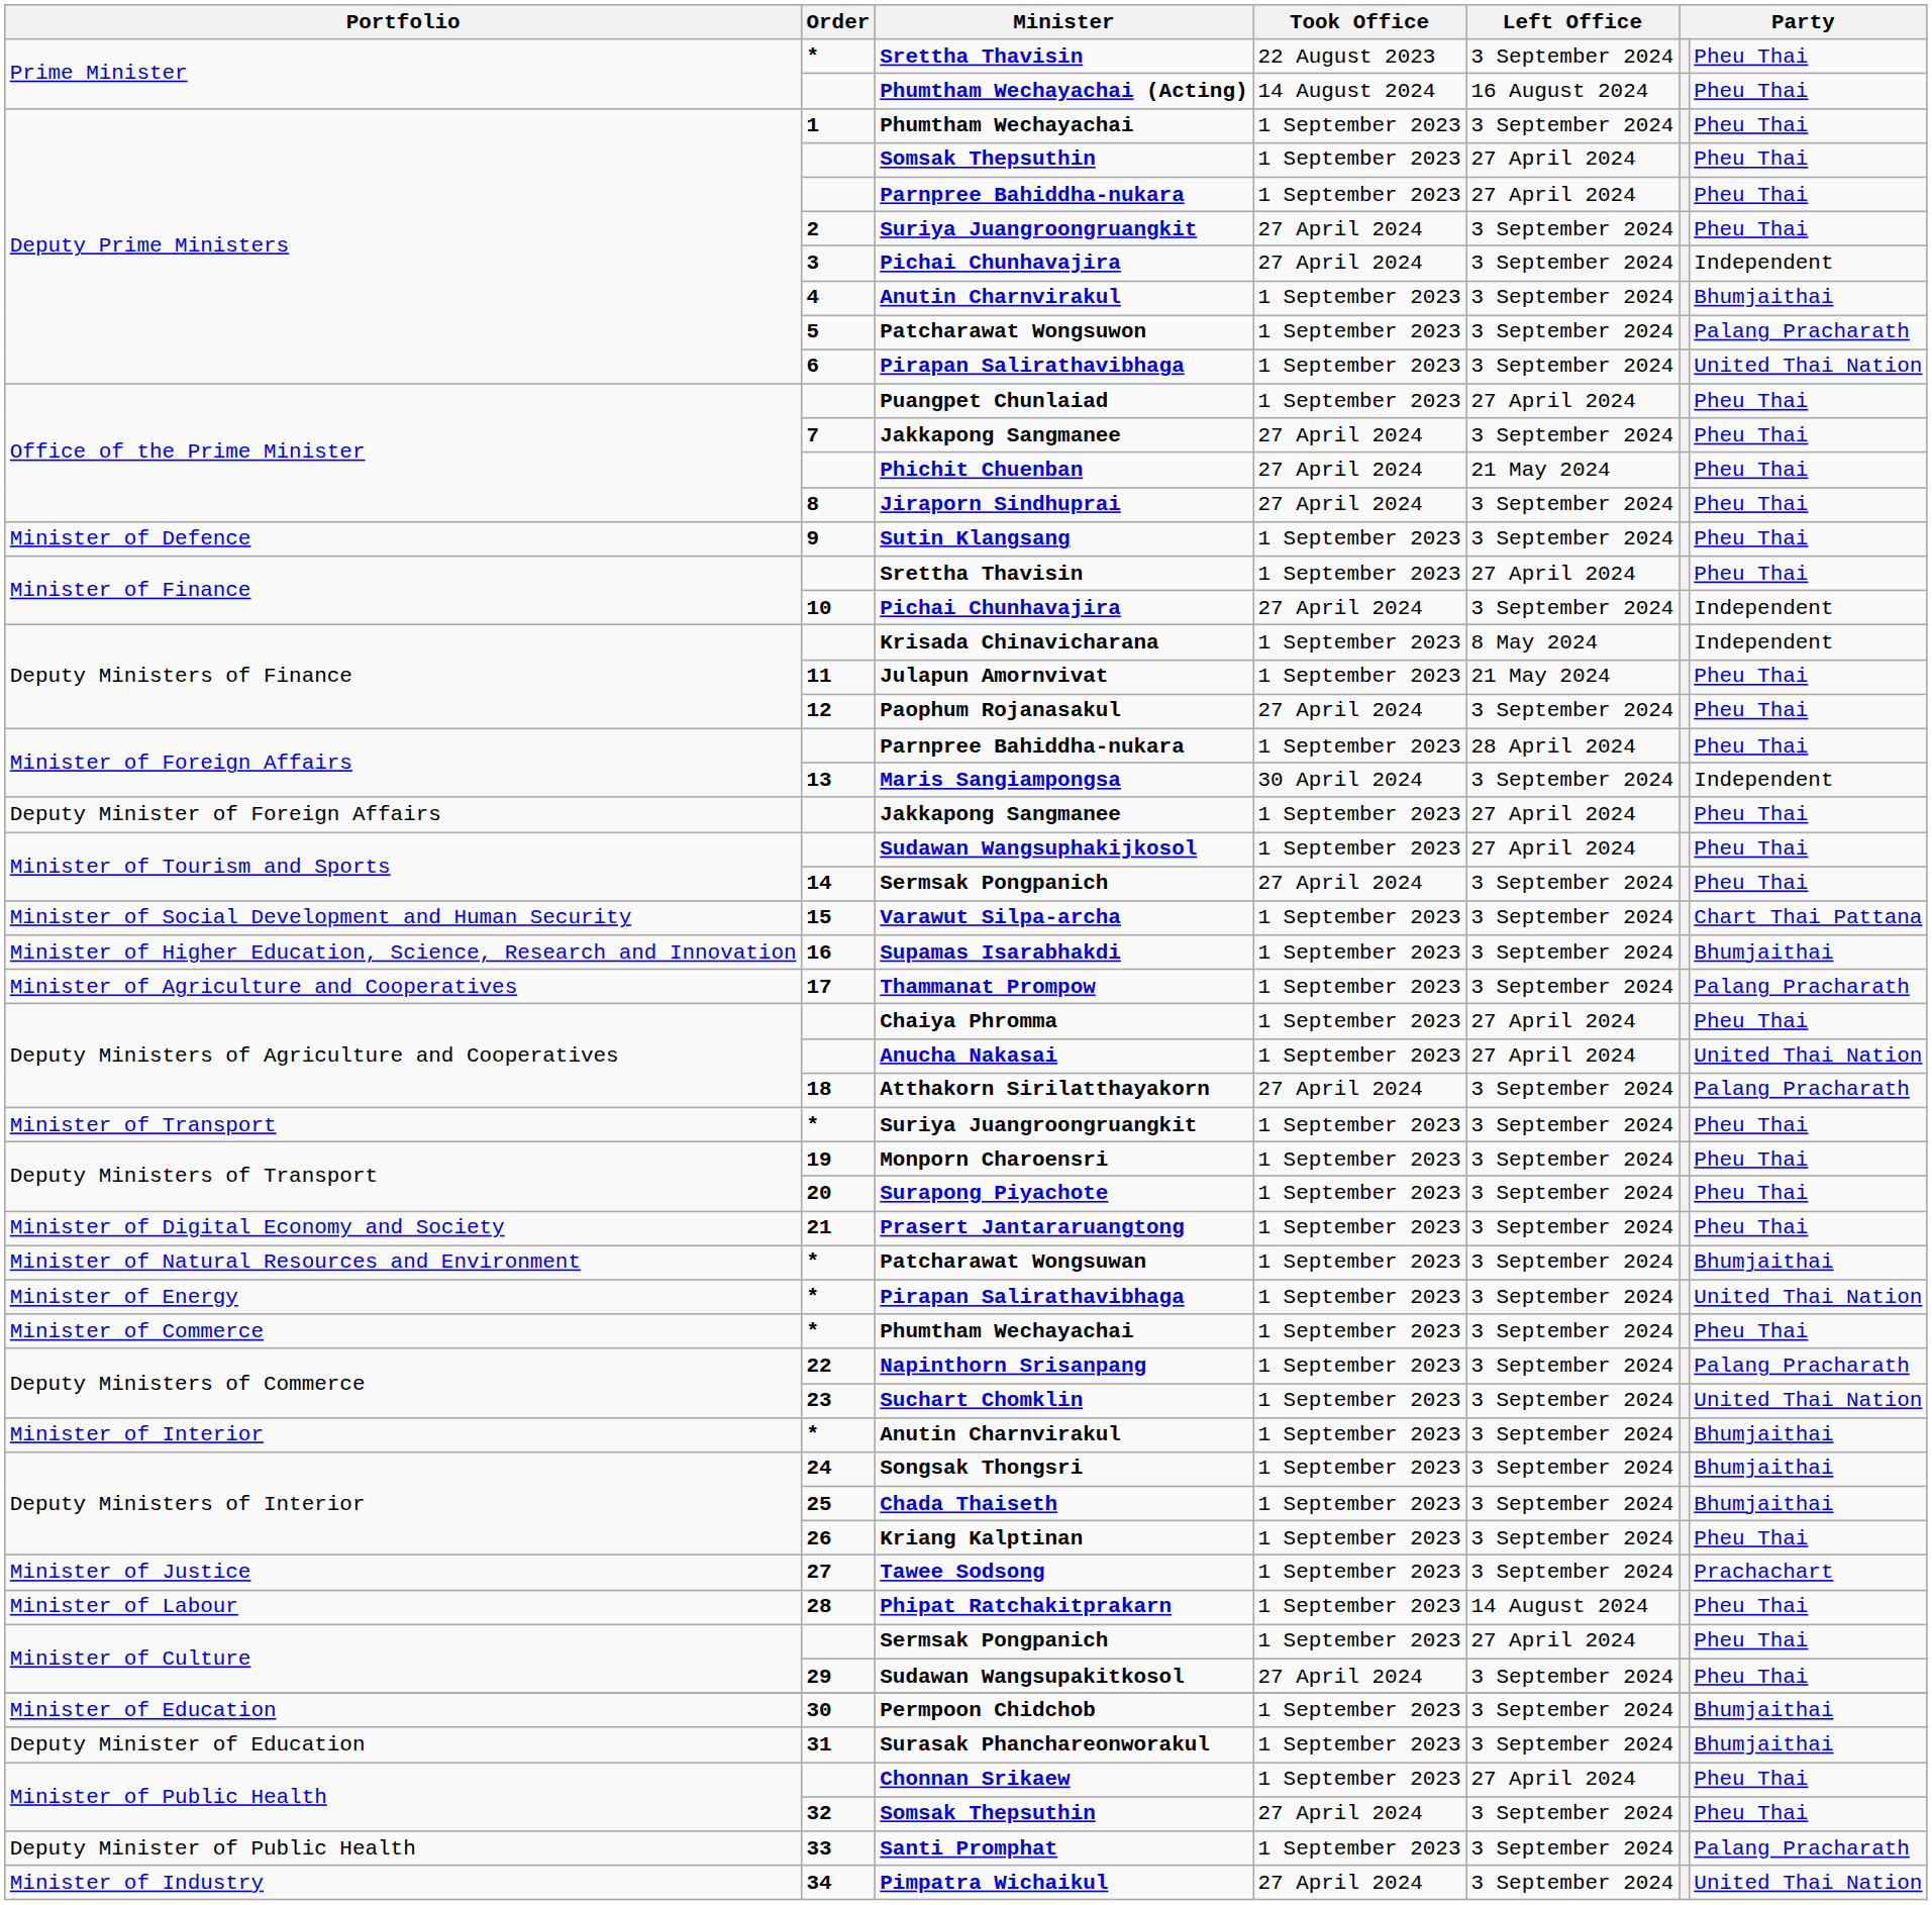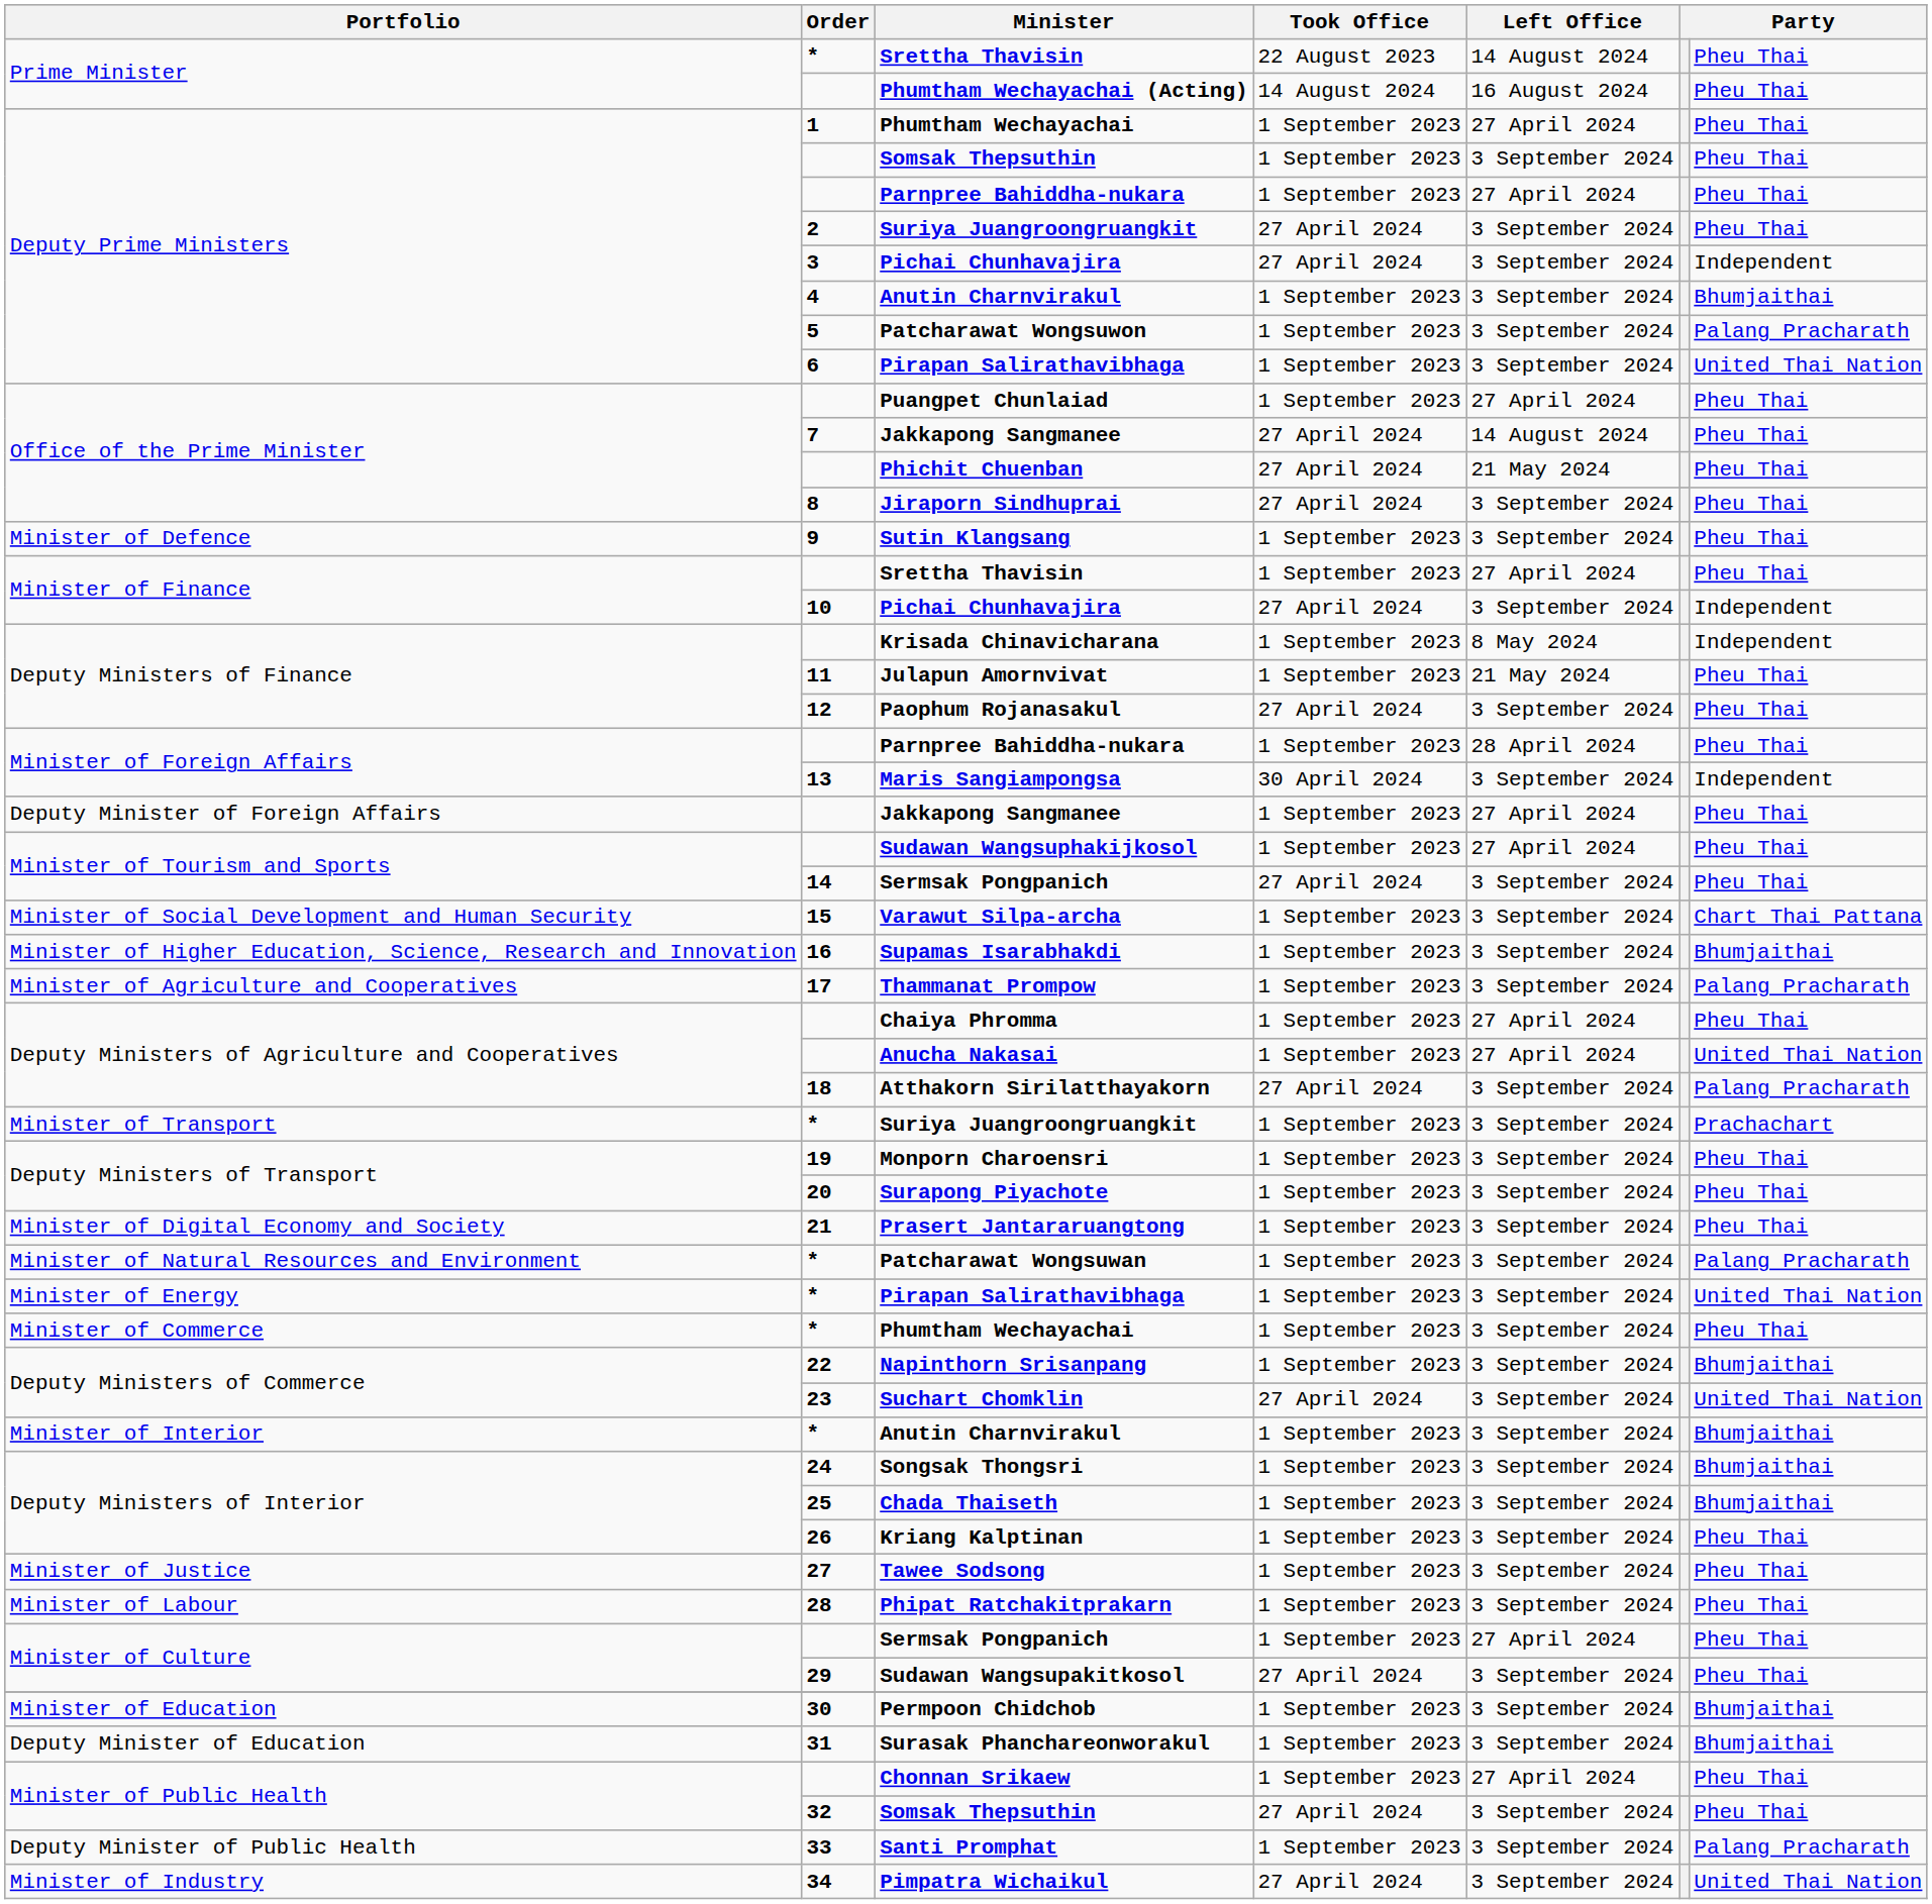Prime Minister / Srettha Thavisin | Left Office: 3 September 2024 -> 14 August 2024
Deputy Prime Ministers / Phumtham Wechayachai | Left Office: 3 September 2024 -> 27 April 2024
Deputy Prime Ministers / Somsak Thepsuthin | Left Office: 27 April 2024 -> 3 September 2024
Office of the Prime Minister / Jakkapong Sangmanee | Left Office: 3 September 2024 -> 14 August 2024
Minister of Transport / Suriya Juangroongruangkit | column 7: Pheu Thai -> Prachachart
Patcharawat Wongsuwan | column 7: Bhumjaithai -> Palang Pracharath
Napinthorn Srisanpang | column 7: Palang Pracharath -> Bhumjaithai
Suchart Chomklin | Took Office: 1 September 2023 -> 27 April 2024
Tawee Sodsong | column 7: Prachachart -> Pheu Thai
Phipat Ratchakitprakarn | Left Office: 14 August 2024 -> 3 September 2024
